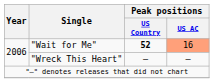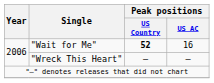"Wait for Me" | Peak positions / US AC: lightsalmon background -> no background
